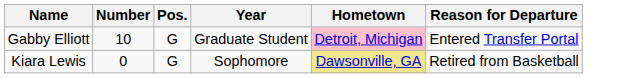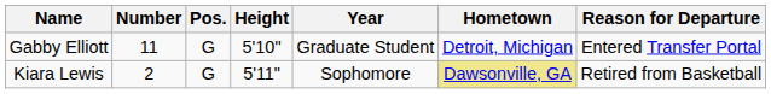+ column: Height | 5'10" | 5'11"
Gabby Elliott | Number: 10 -> 11
Gabby Elliott | Hometown: pink background -> no background
Kiara Lewis | Number: 0 -> 2
